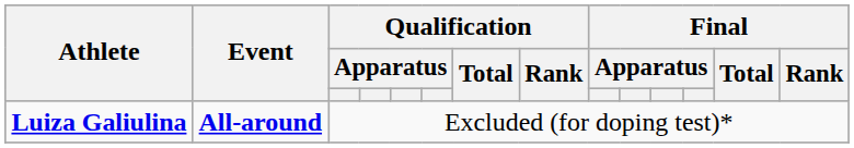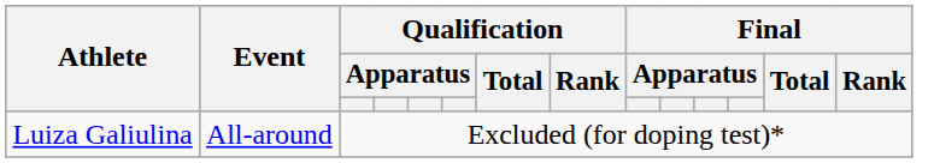row 4 | Athlete: bold -> normal
row 4 | Event: bold -> normal
